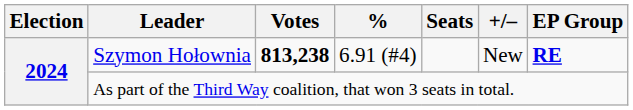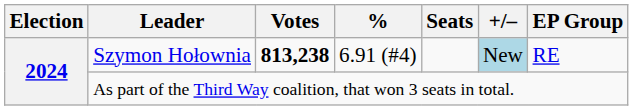Szymon Hołownia | +/–: no background -> lightblue background
Szymon Hołownia | EP Group: bold -> normal
